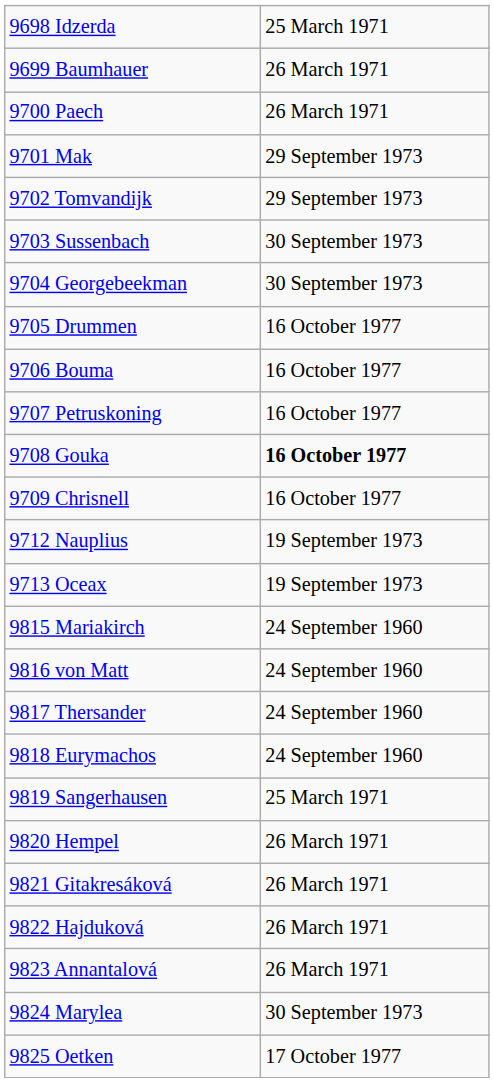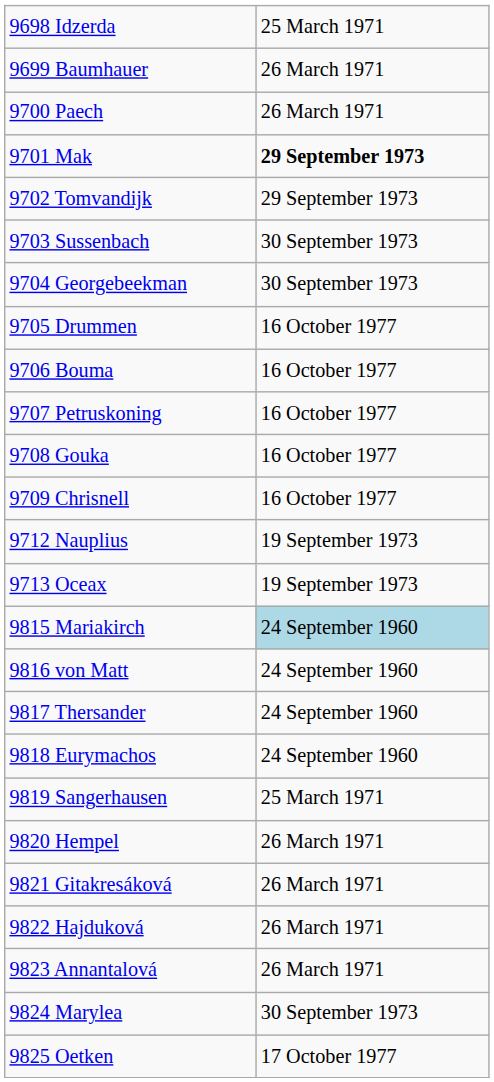9701 Mak | column 2: normal -> bold
9708 Gouka | column 2: bold -> normal
9815 Mariakirch | column 2: no background -> lightblue background
